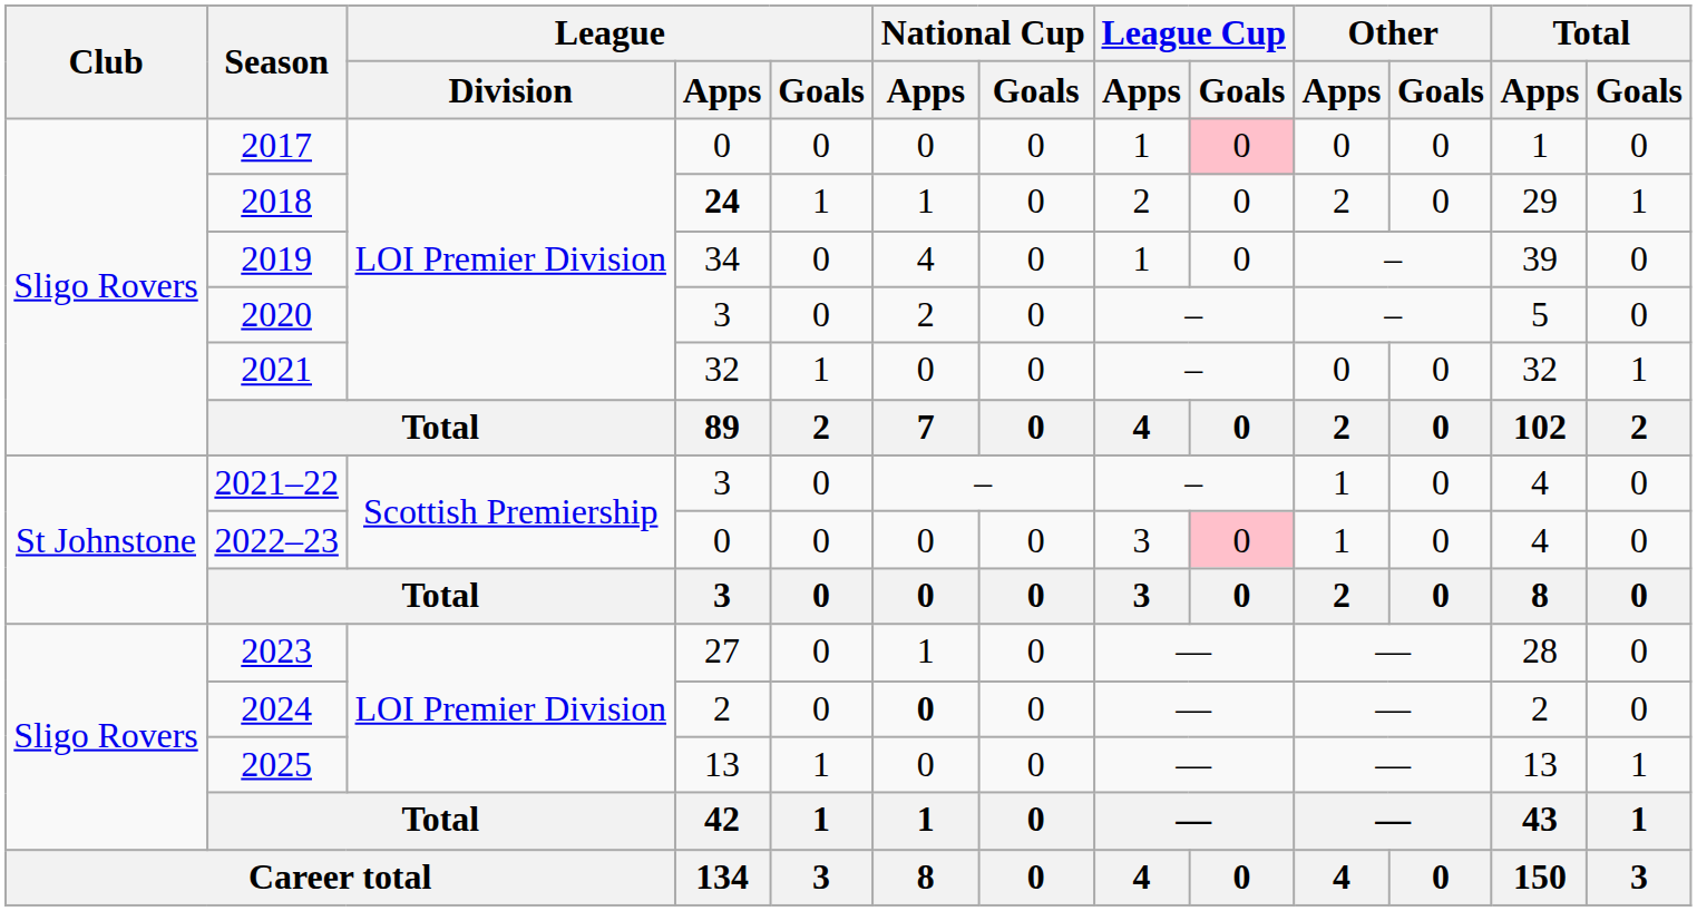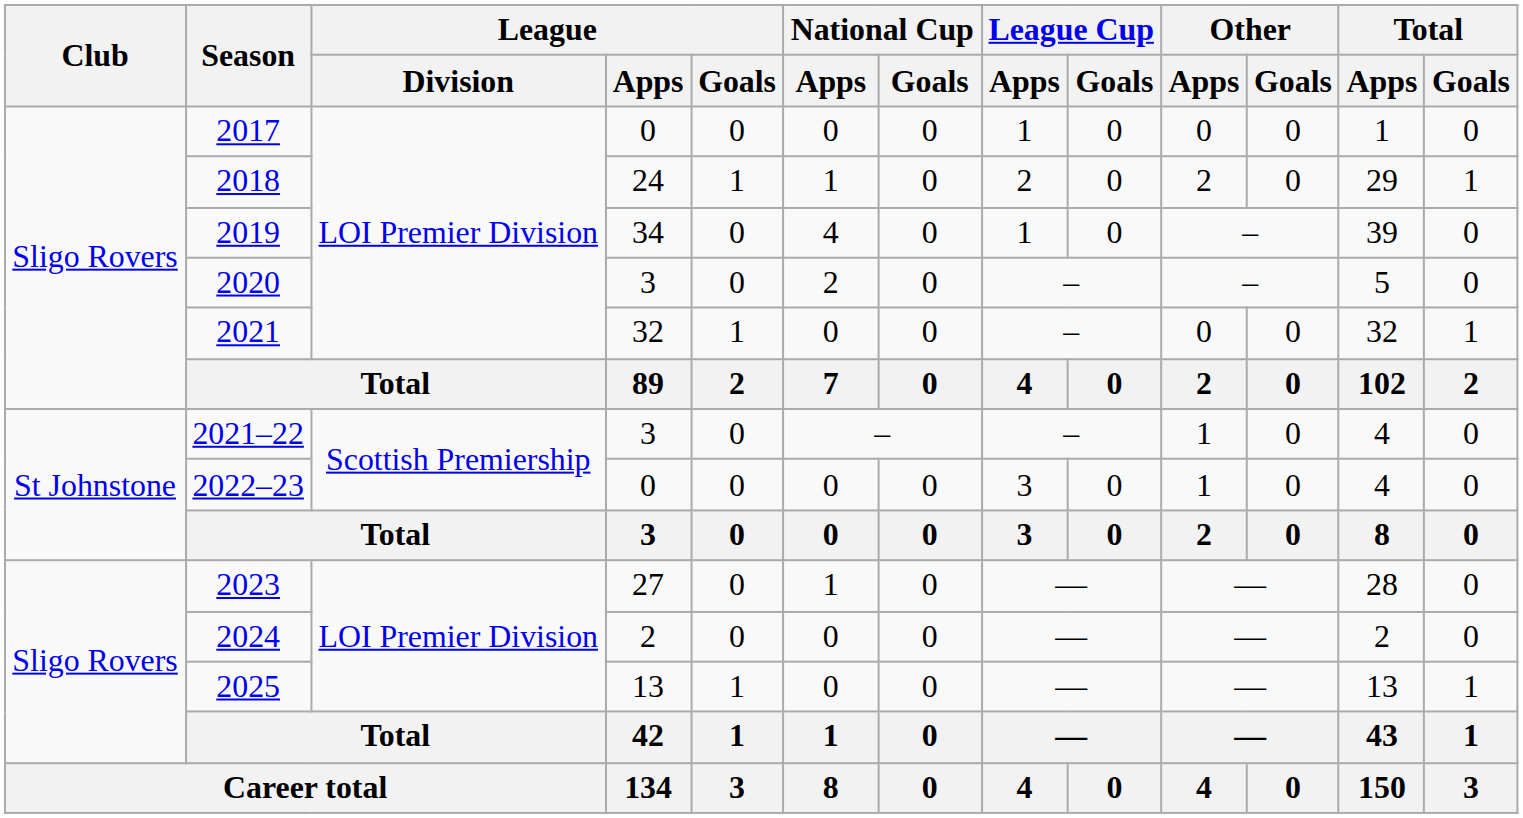2017 | League Cup / Goals: pink background -> no background
2018 | League / Apps: bold -> normal
2022–23 | League Cup / Goals: pink background -> no background
2024 | National Cup / Apps: bold -> normal
